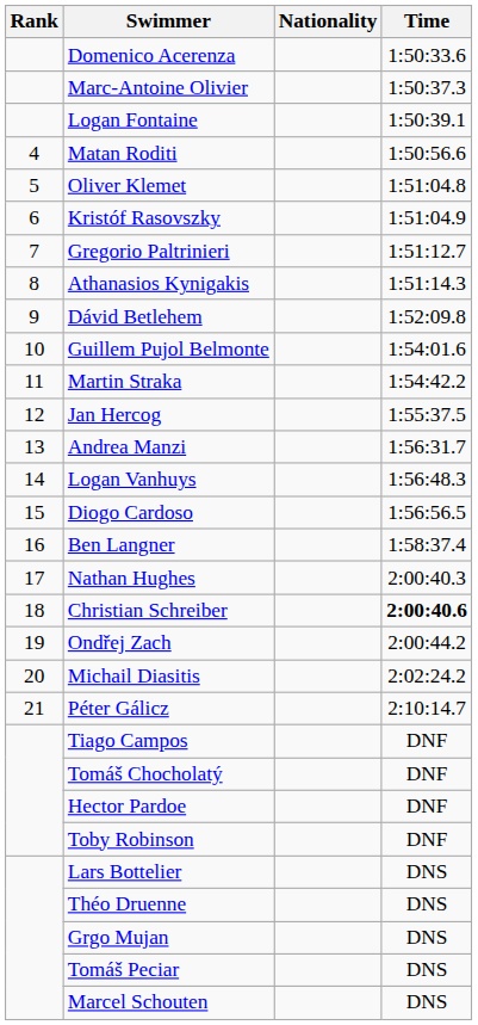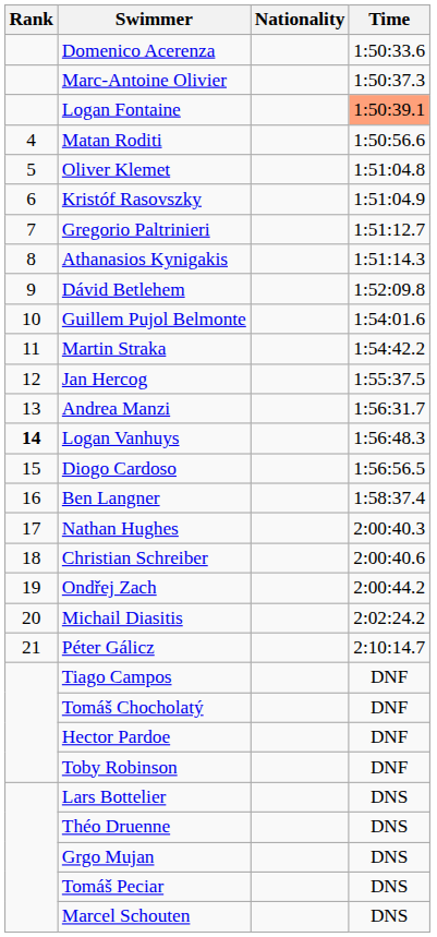Logan Fontaine | Time: no background -> lightsalmon background
Logan Vanhuys | Rank: normal -> bold
Christian Schreiber | Time: bold -> normal
